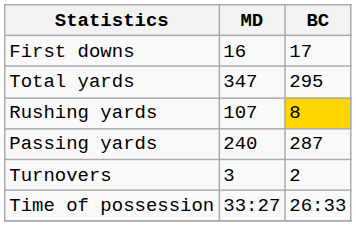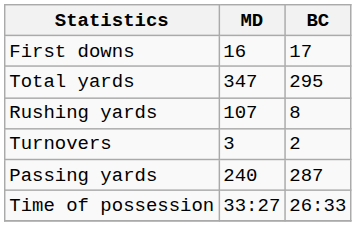Rushing yards | BC: gold background -> no background
rows swapped: Passing yards <-> Turnovers
